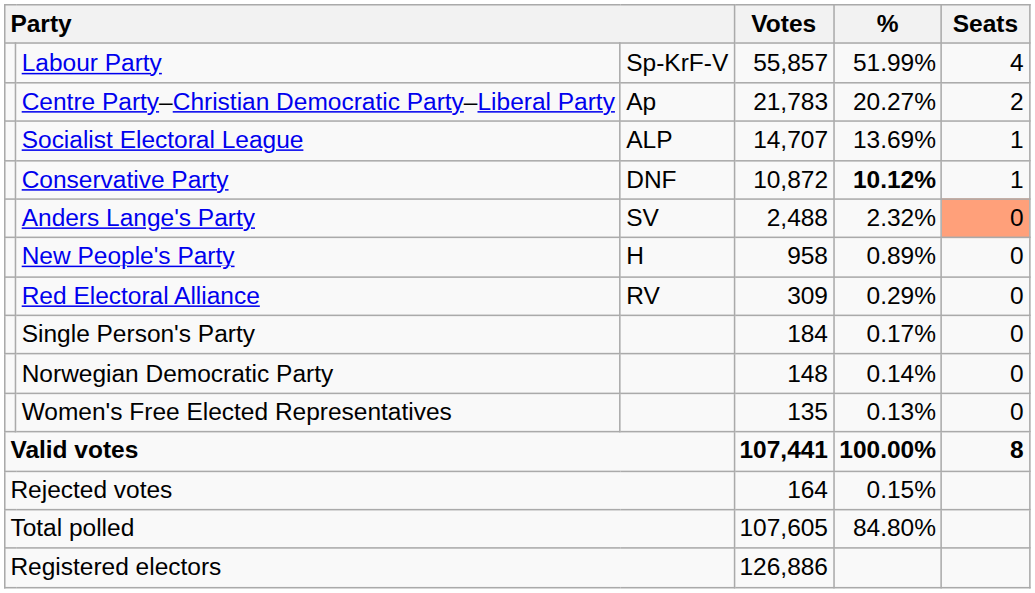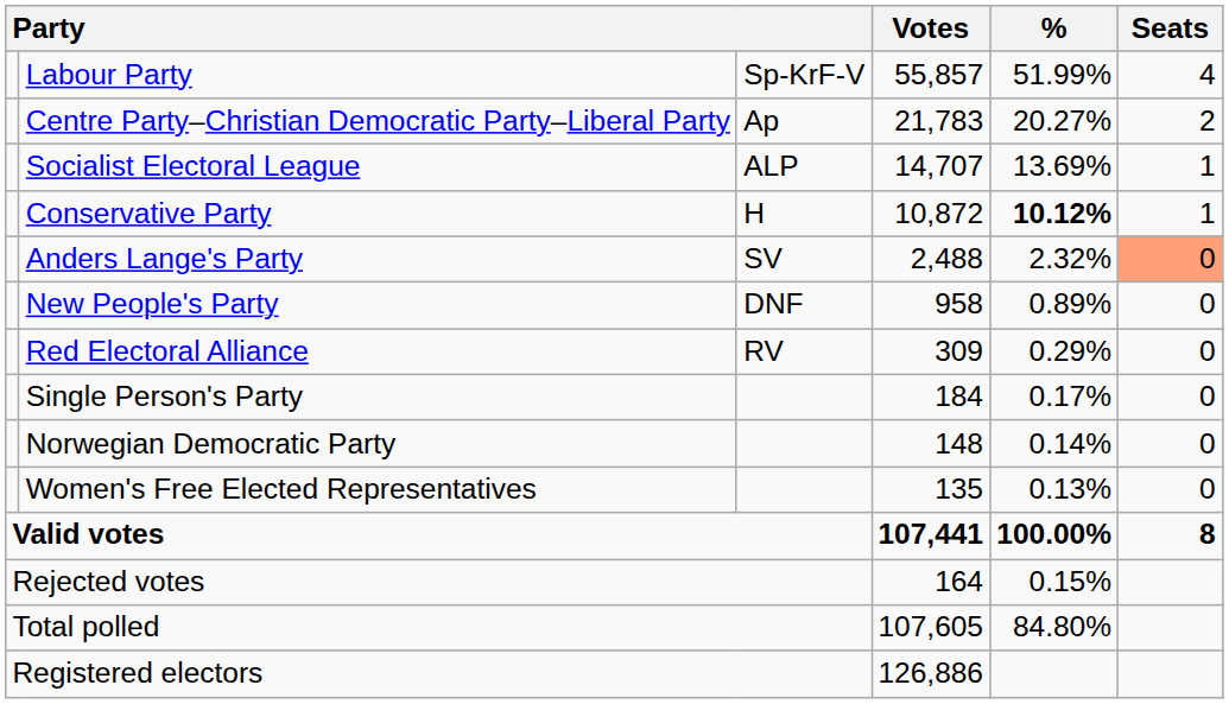Conservative Party | column 3: DNF -> H
New People's Party | column 3: H -> DNF
